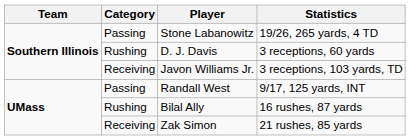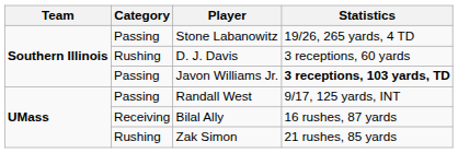Javon Williams Jr. | Category: Receiving -> Passing
Javon Williams Jr. | Statistics: normal -> bold
Bilal Ally | Category: Rushing -> Receiving
Zak Simon | Category: Receiving -> Rushing
